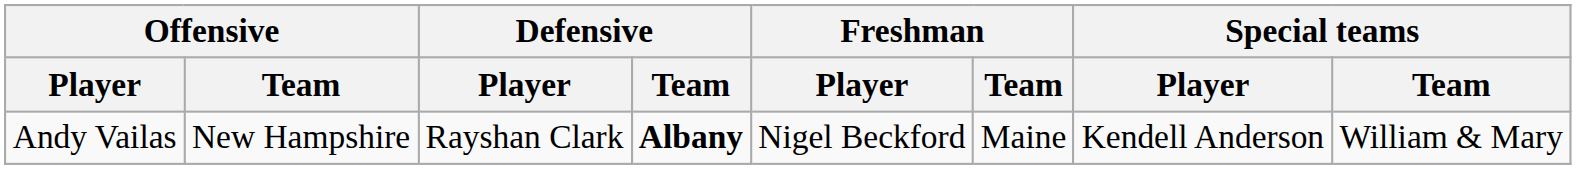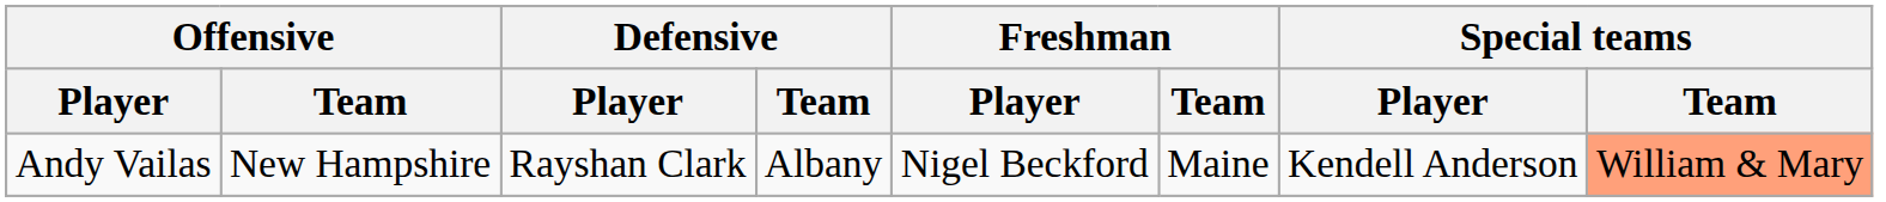Andy Vailas | Defensive / Team: bold -> normal
Andy Vailas | Special teams / Team: no background -> lightsalmon background
